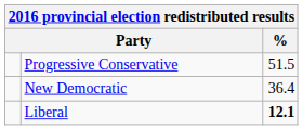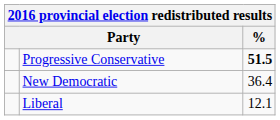Progressive Conservative | %: normal -> bold
Liberal | %: bold -> normal
